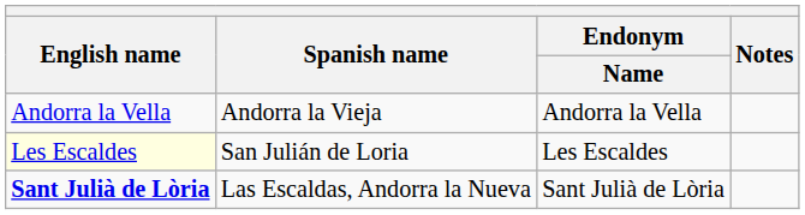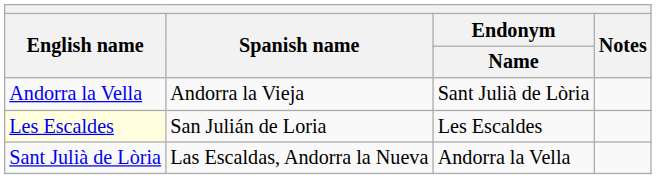row 4 | Endonym / Name: Andorra la Vella -> Sant Julià de Lòria
row 6 | English name: bold -> normal
row 6 | Endonym / Name: Sant Julià de Lòria -> Andorra la Vella
